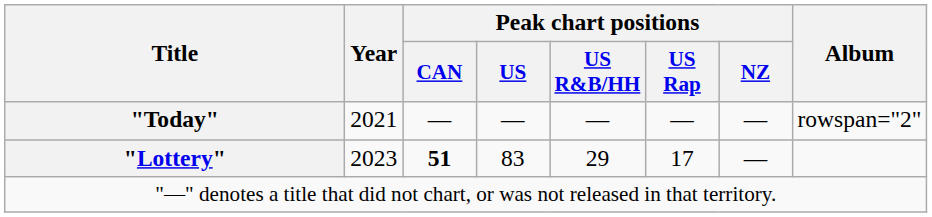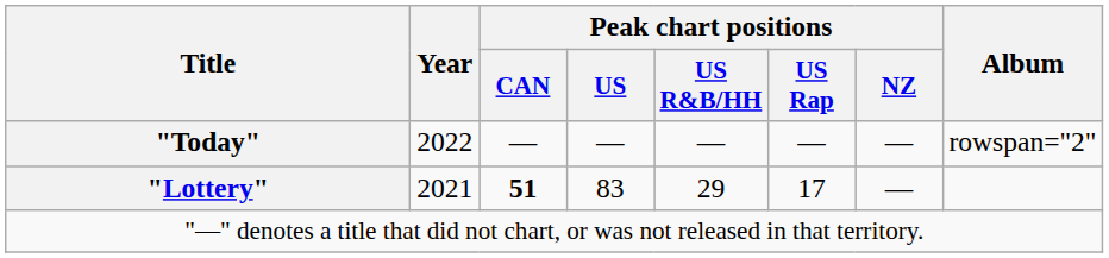"Today" | Year: 2021 -> 2022
"Lottery" | Year: 2023 -> 2021
